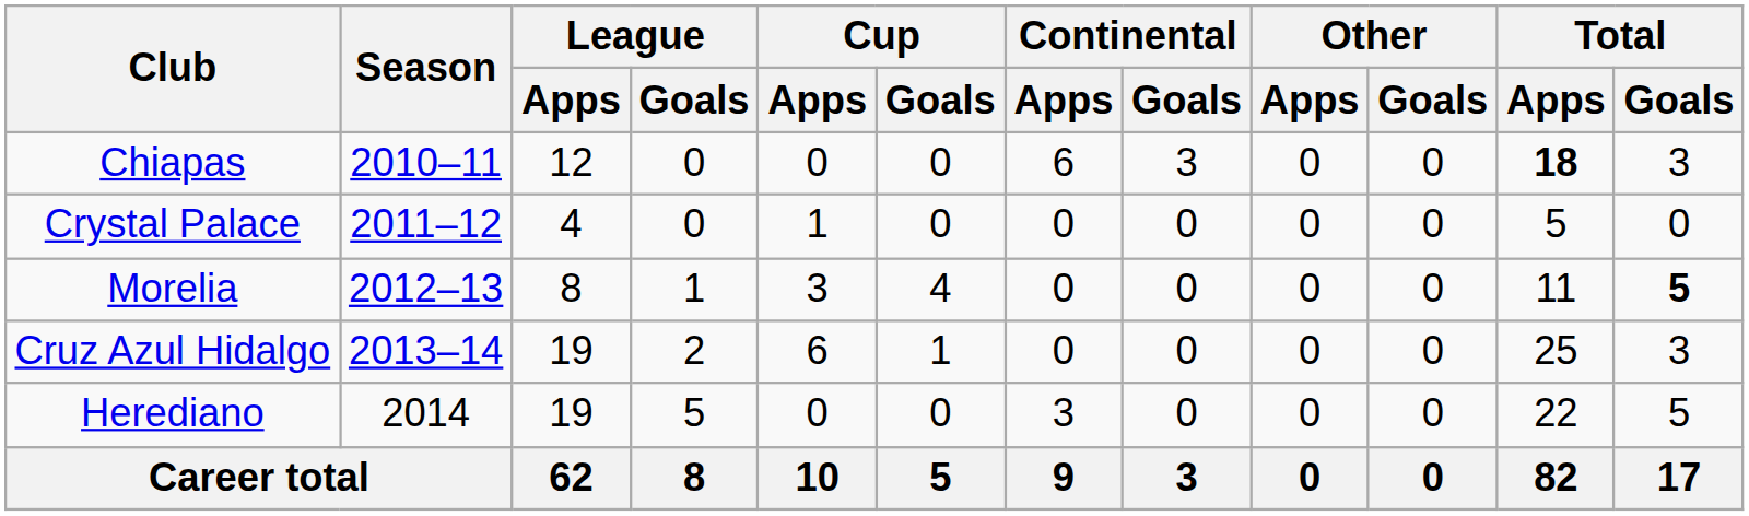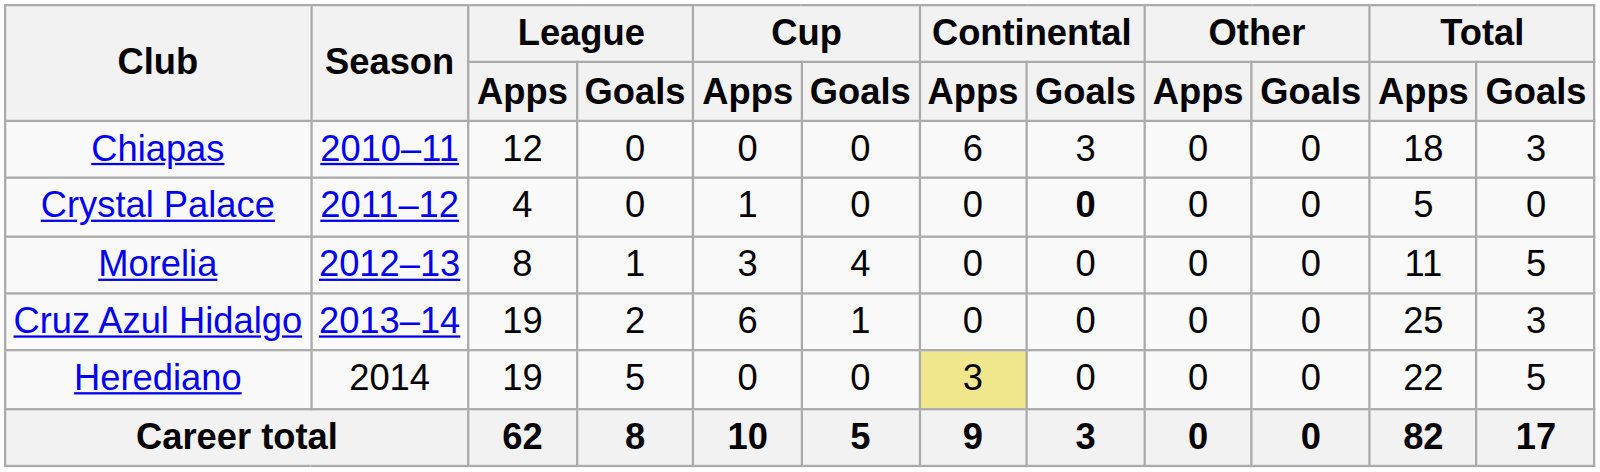Chiapas | Total / Apps: bold -> normal
Crystal Palace | Continental / Goals: normal -> bold
Morelia | Total / Goals: bold -> normal
Herediano | Continental / Apps: no background -> khaki background
